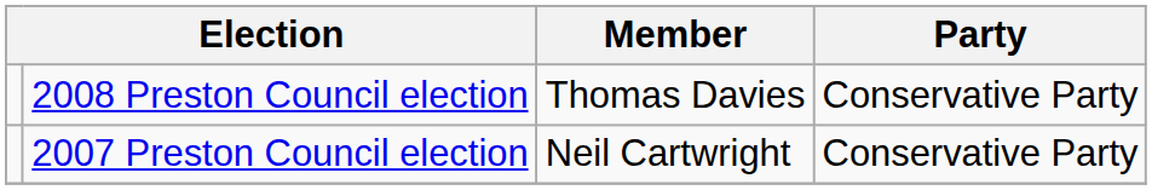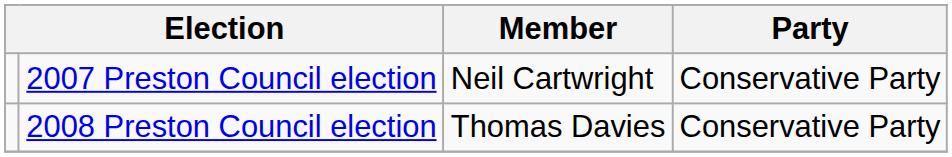rows swapped: 2007 Preston Council election <-> 2008 Preston Council election
